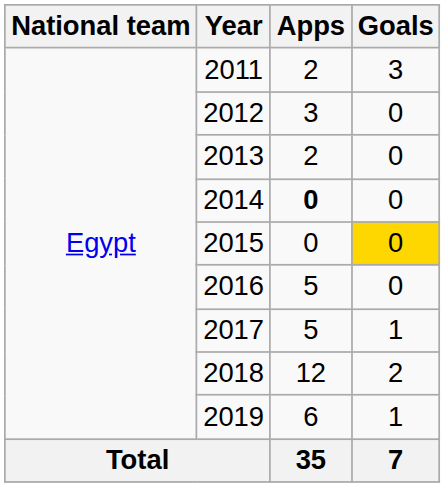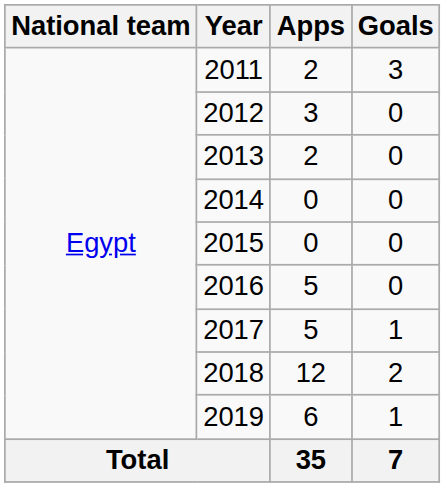2014 | Apps: bold -> normal
2015 | Goals: gold background -> no background
